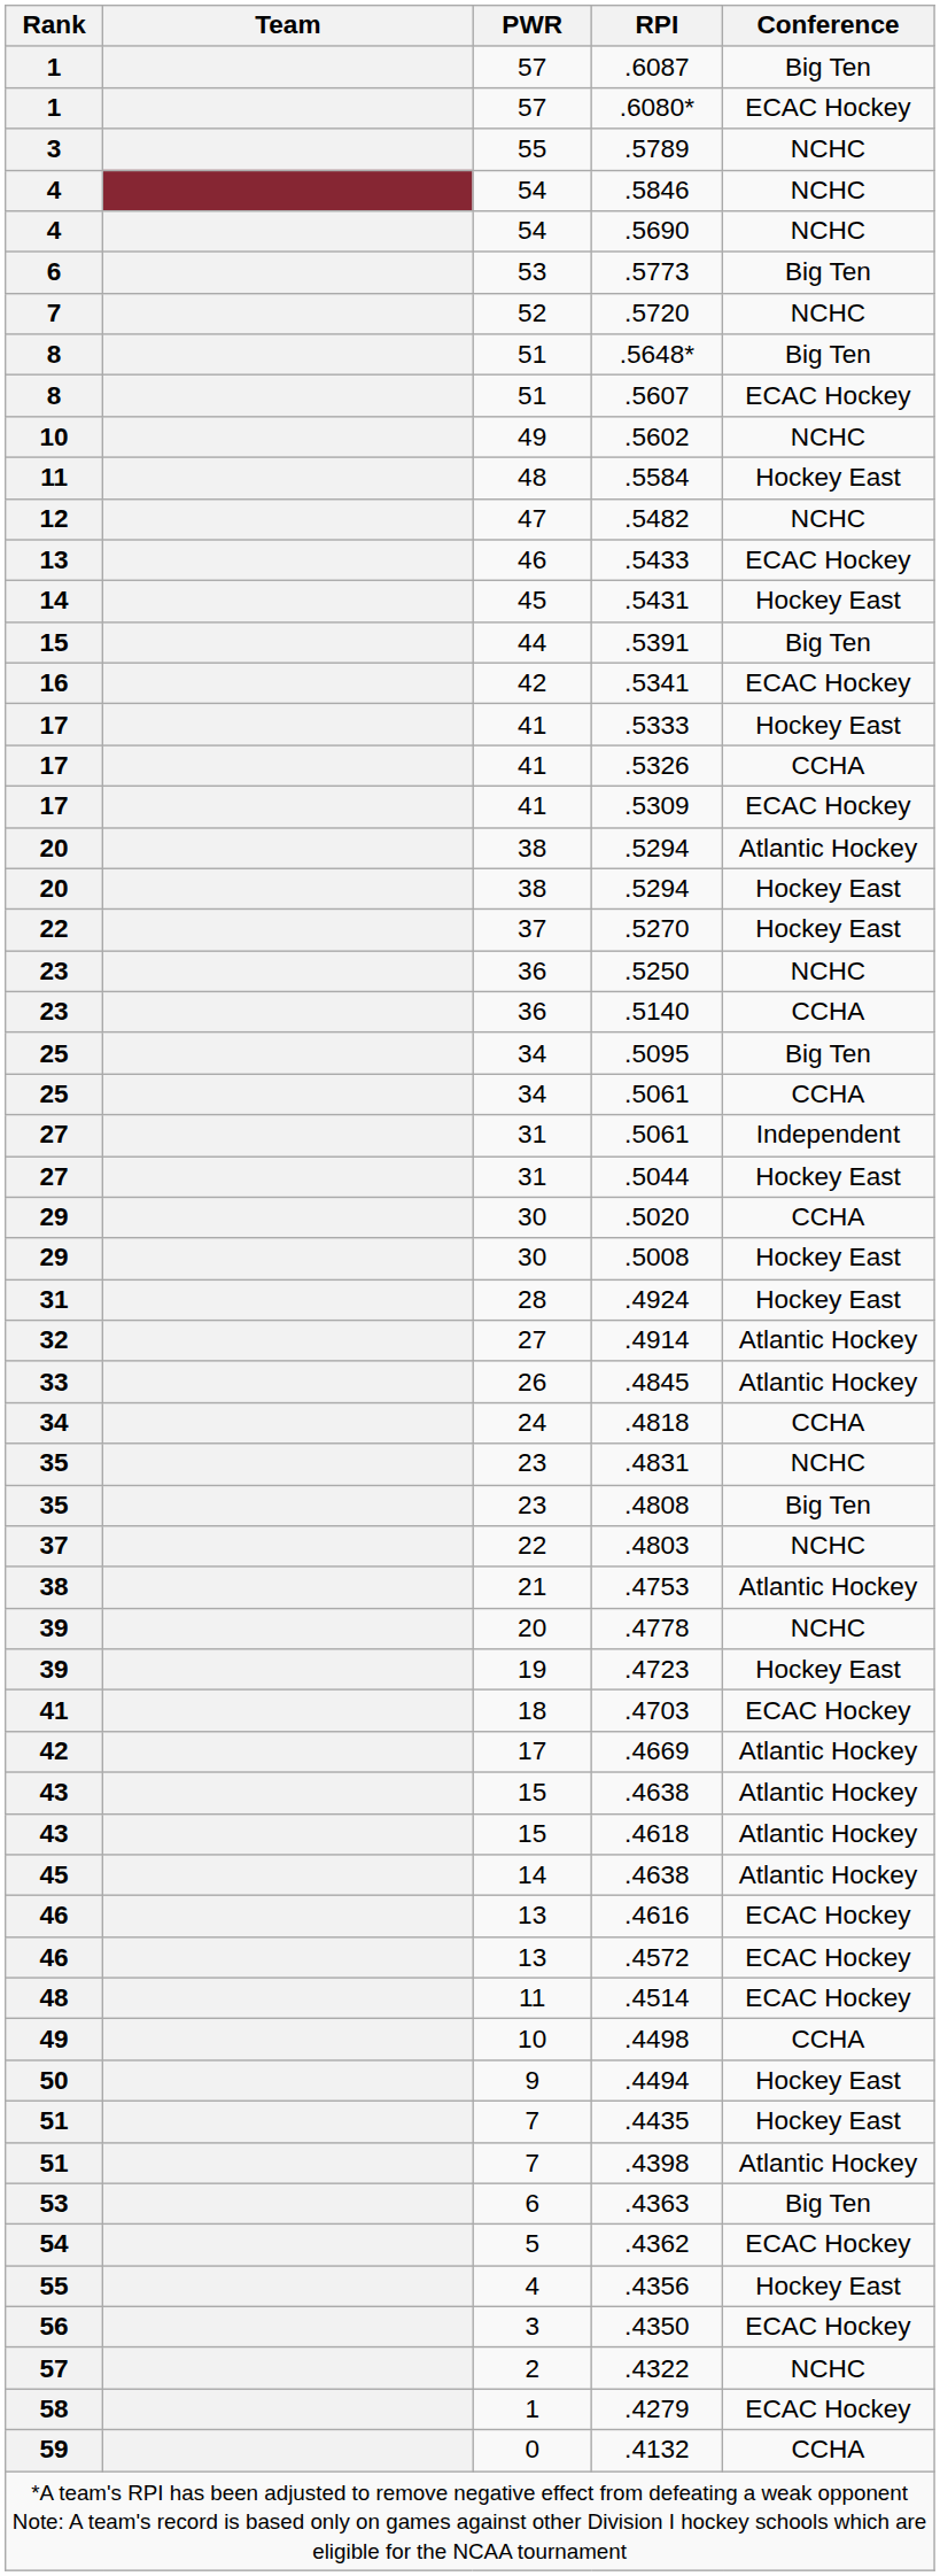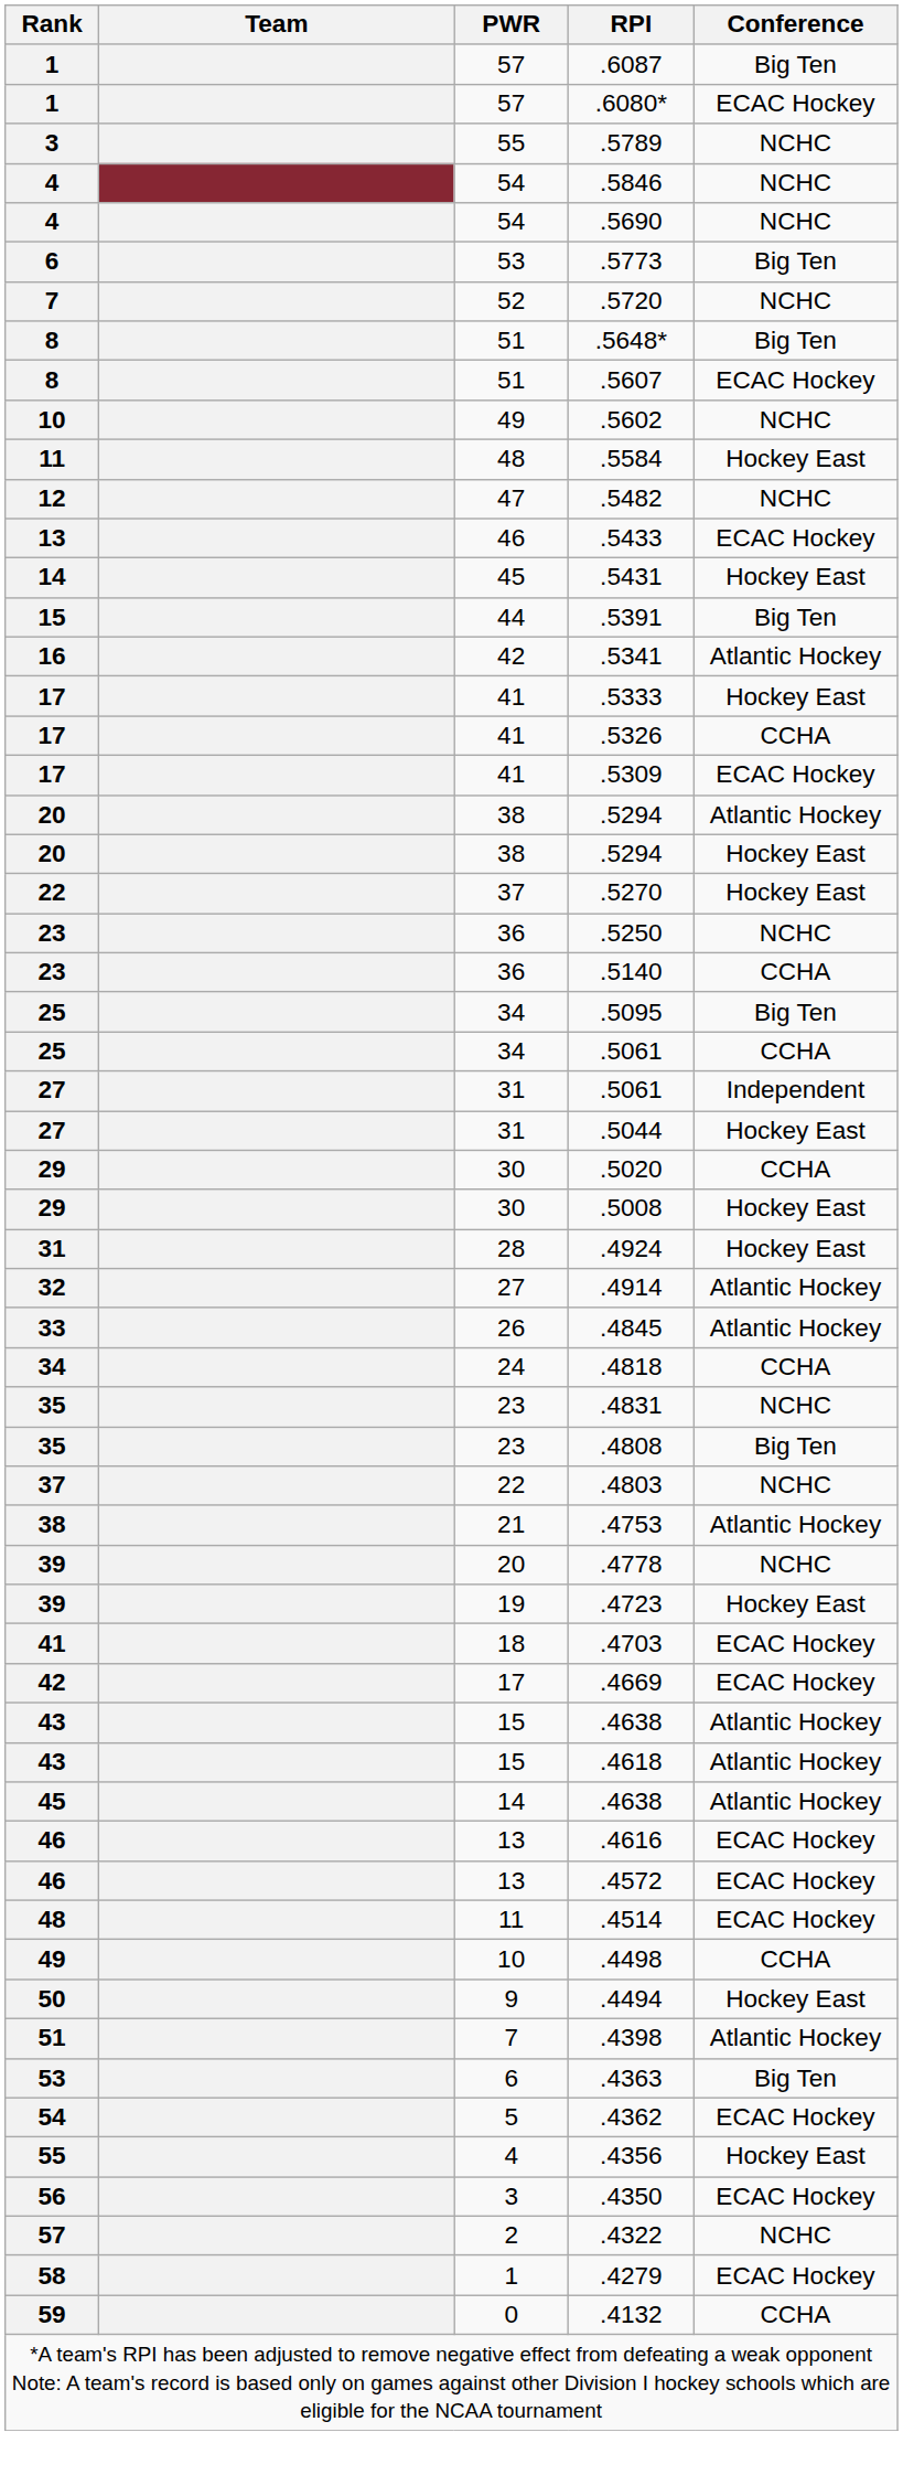.5341 | Conference: ECAC Hockey -> Atlantic Hockey
.4669 | Conference: Atlantic Hockey -> ECAC Hockey
- row: 51 | 7 | .4435 | Hockey East
